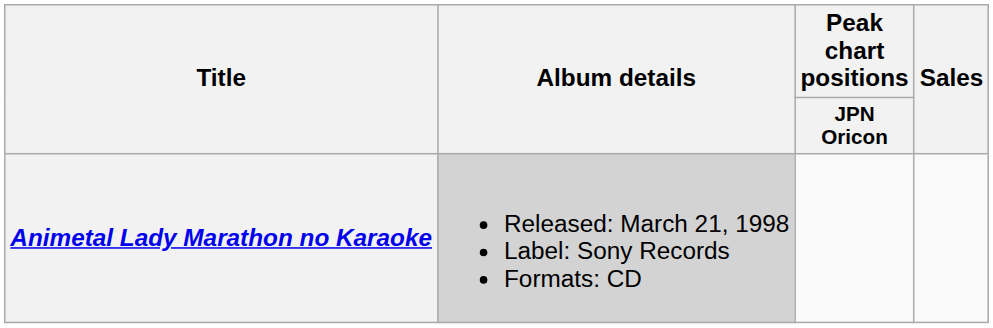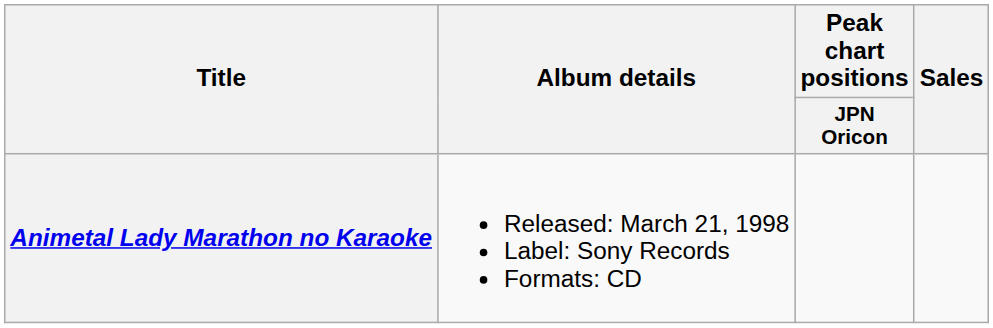Animetal Lady Marathon no Karaoke | Album details: lightgrey background -> no background
